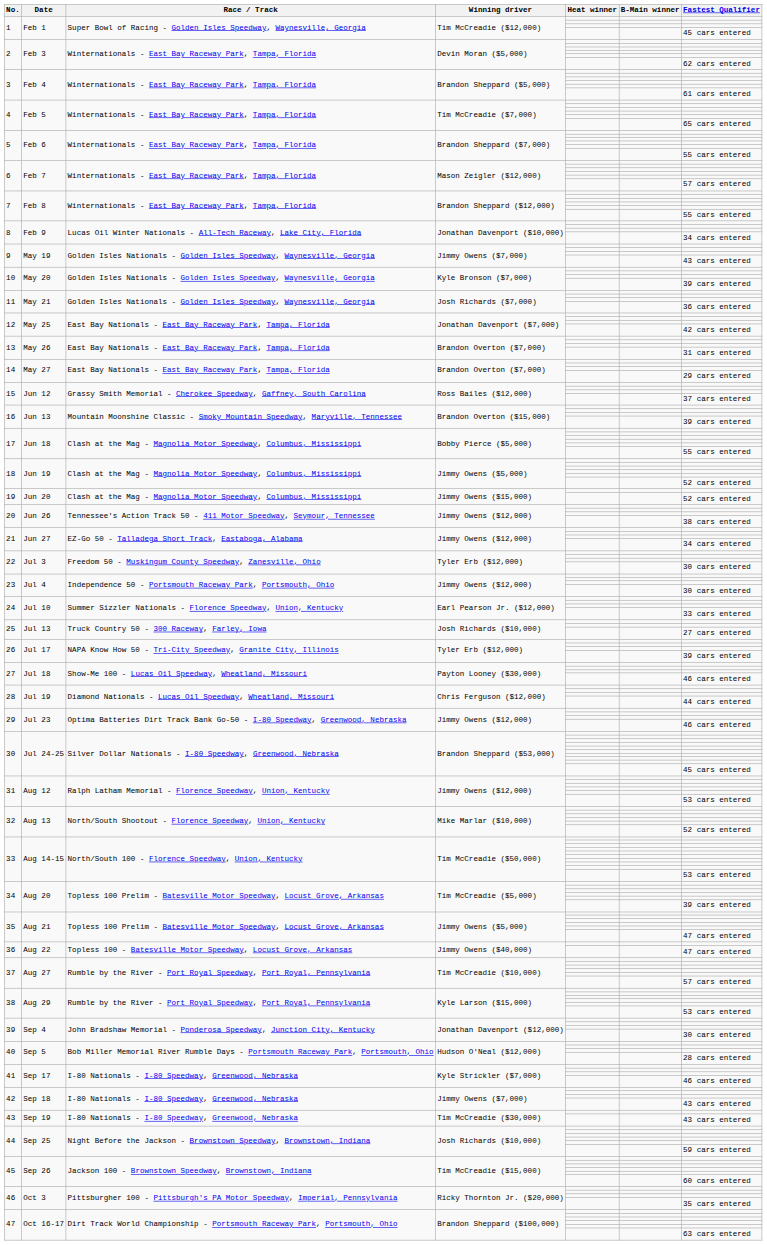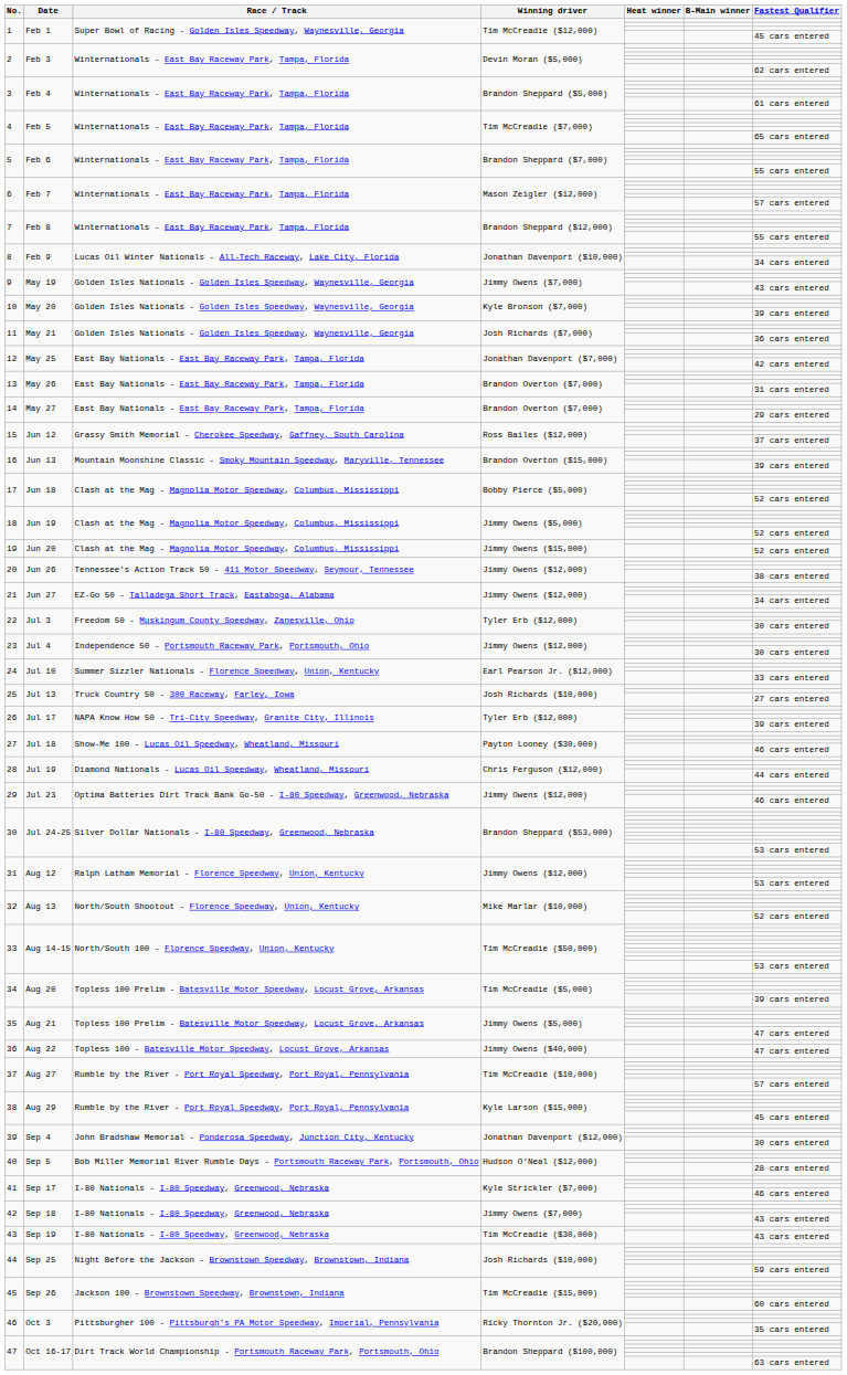row 83 | Fastest Qualifier: 55 cars entered -> 52 cars entered
row 140 | Fastest Qualifier: 45 cars entered -> 53 cars entered
row 188 | Fastest Qualifier: 53 cars entered -> 45 cars entered
